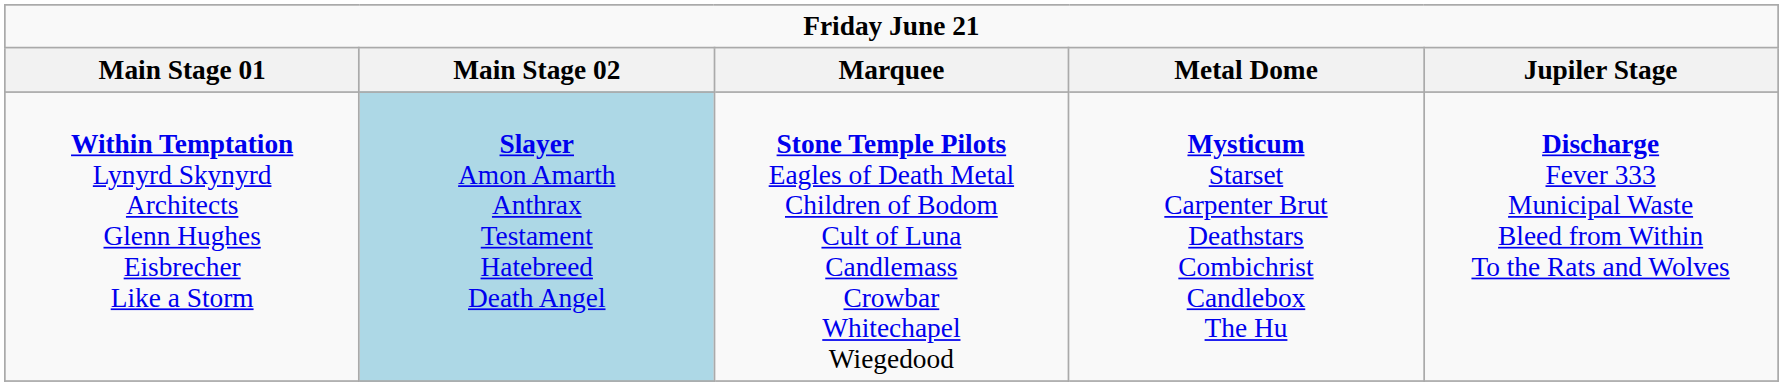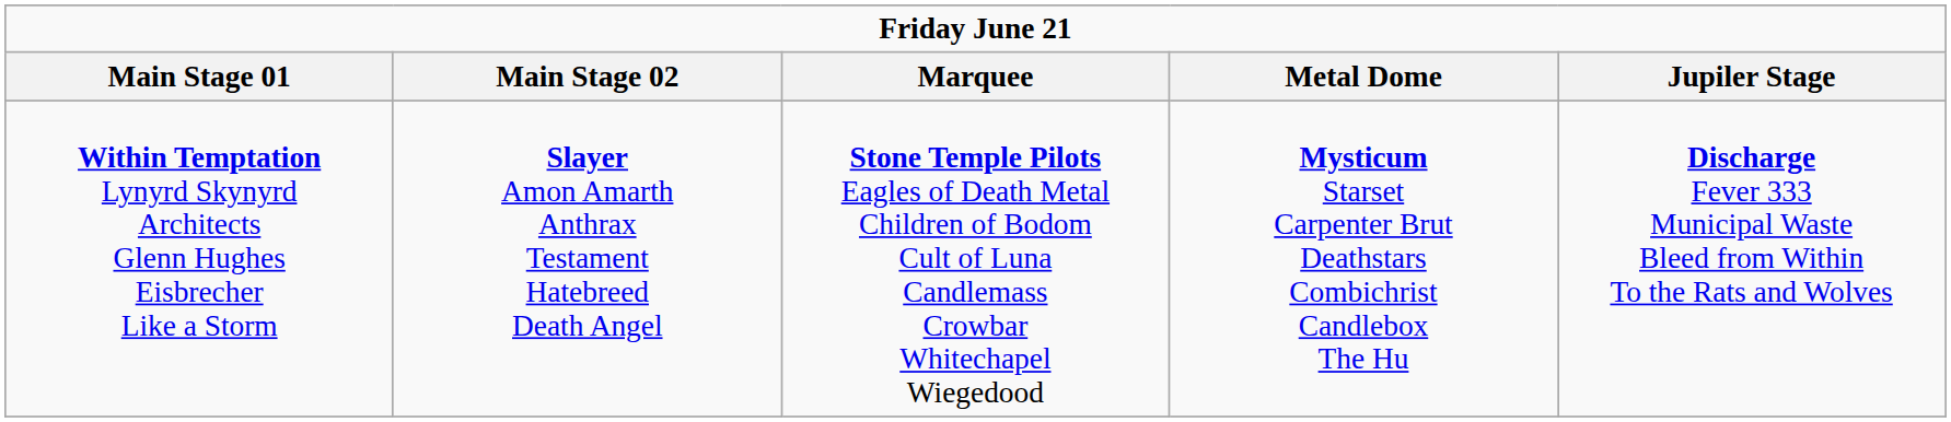row 3 | Main Stage 02: lightblue background -> no background
